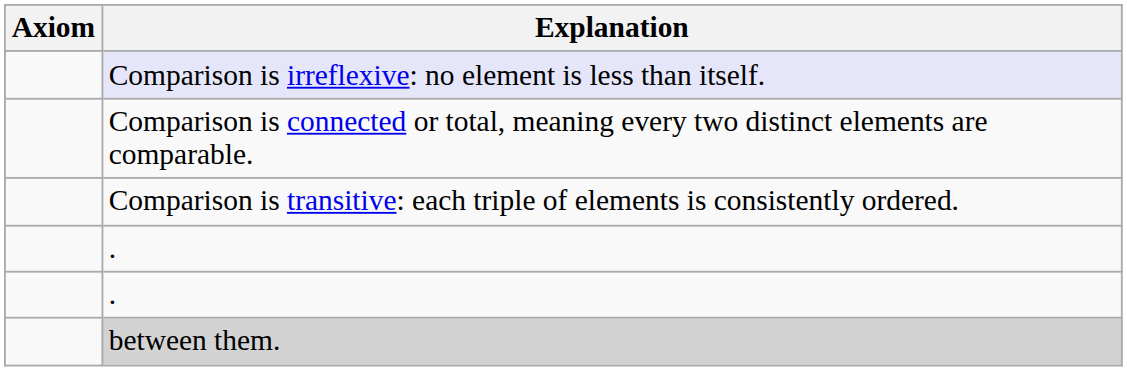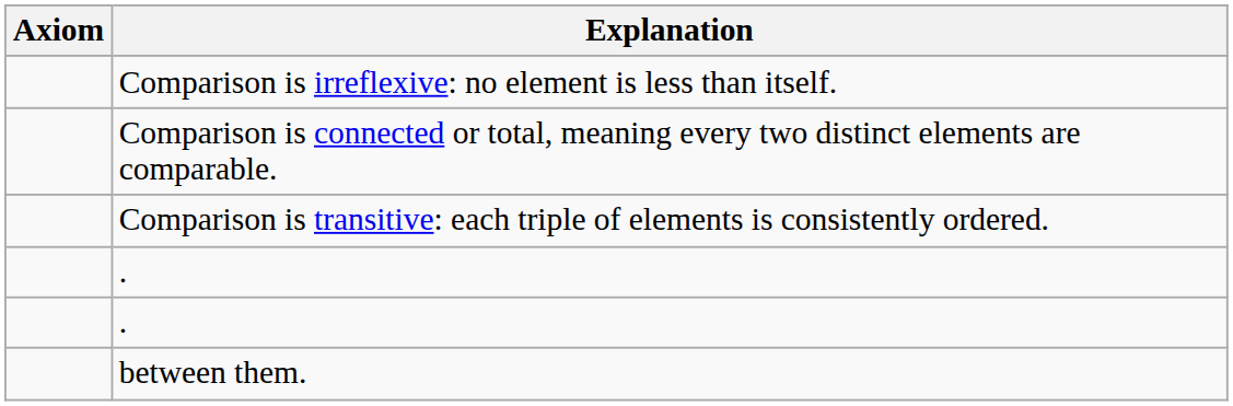row 2 | Explanation: lavender background -> no background
row 7 | Explanation: lightgrey background -> no background
